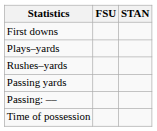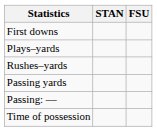columns swapped: FSU <-> STAN
